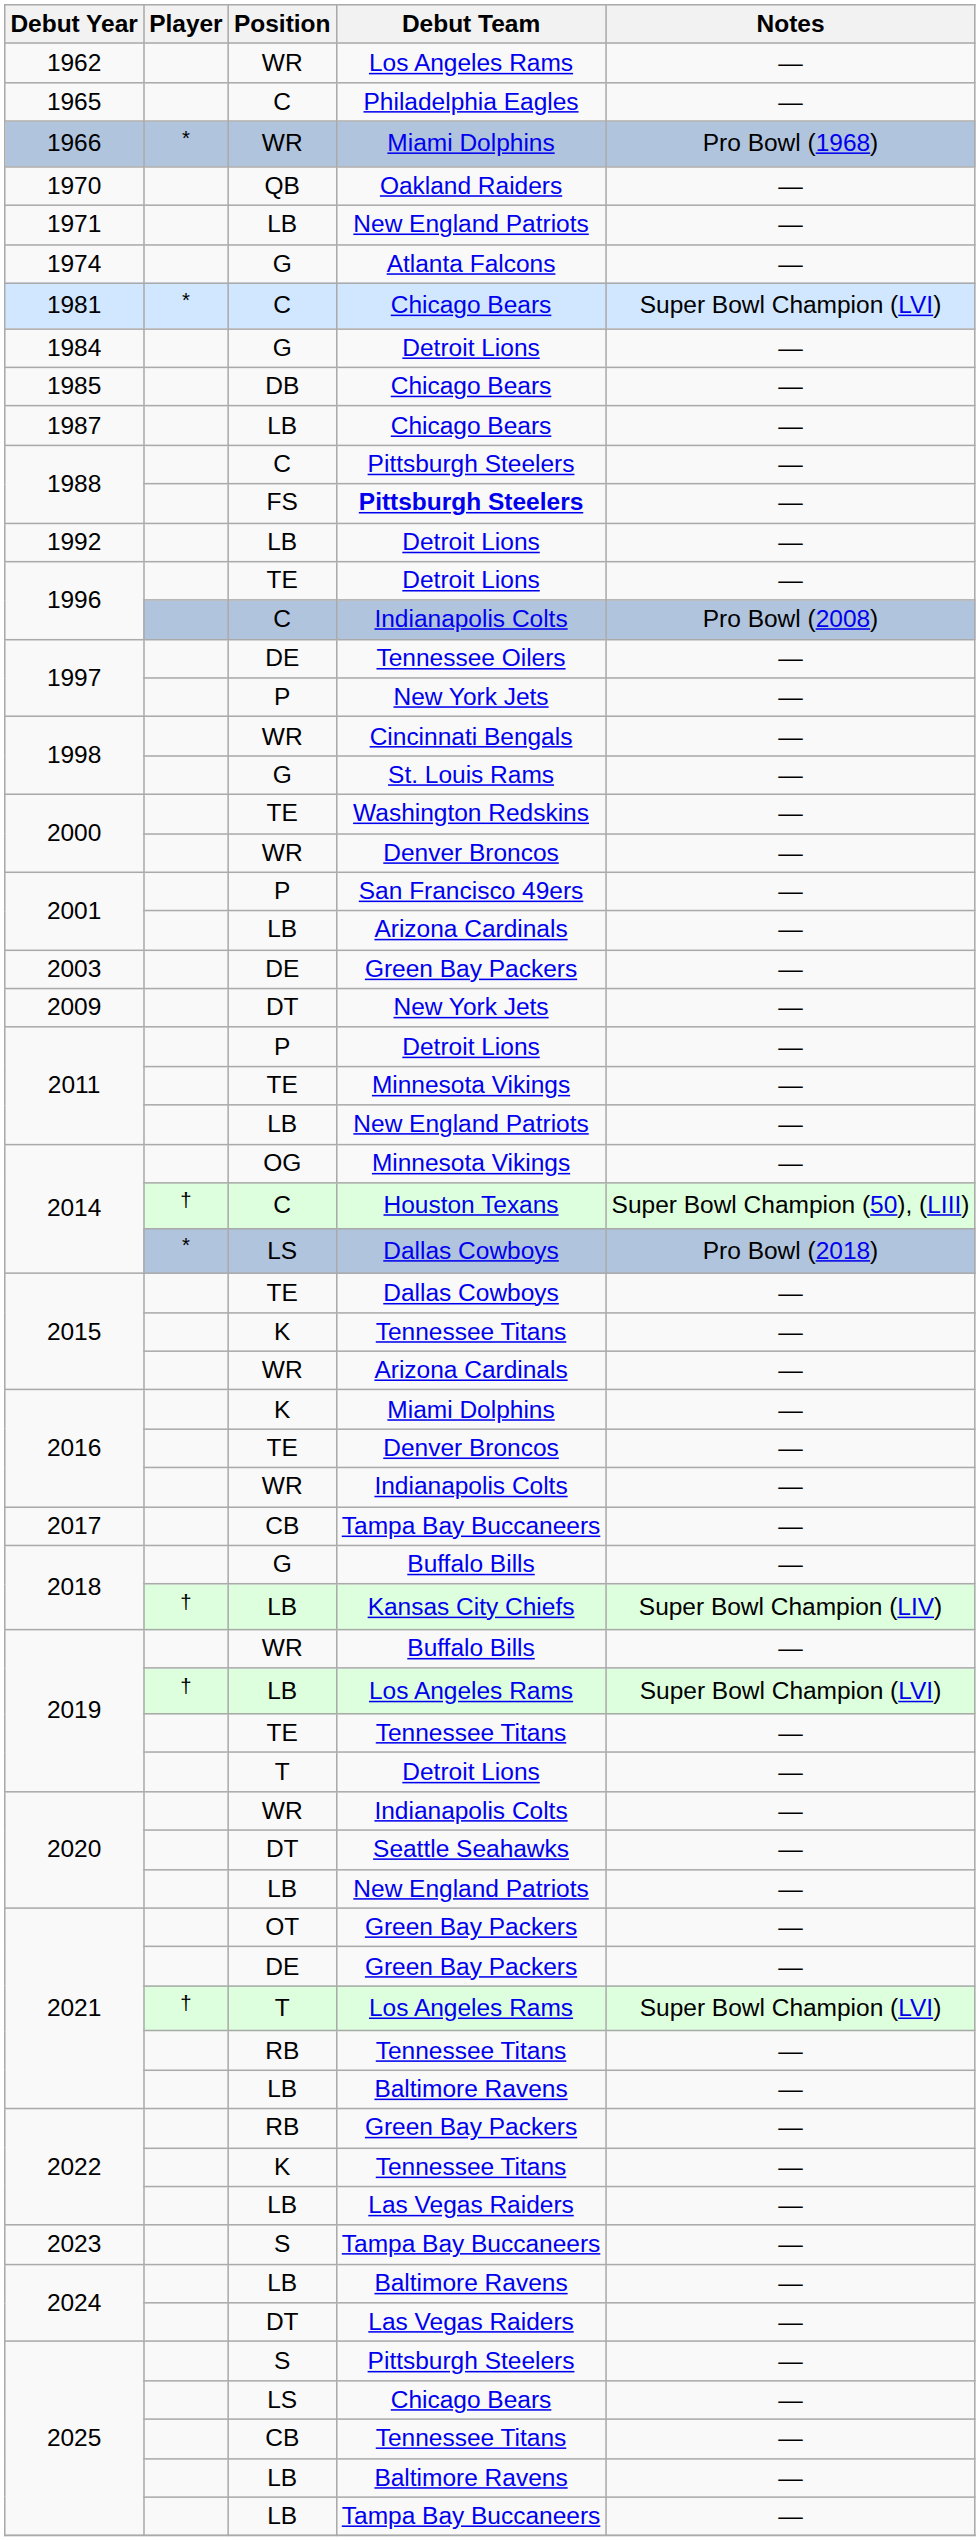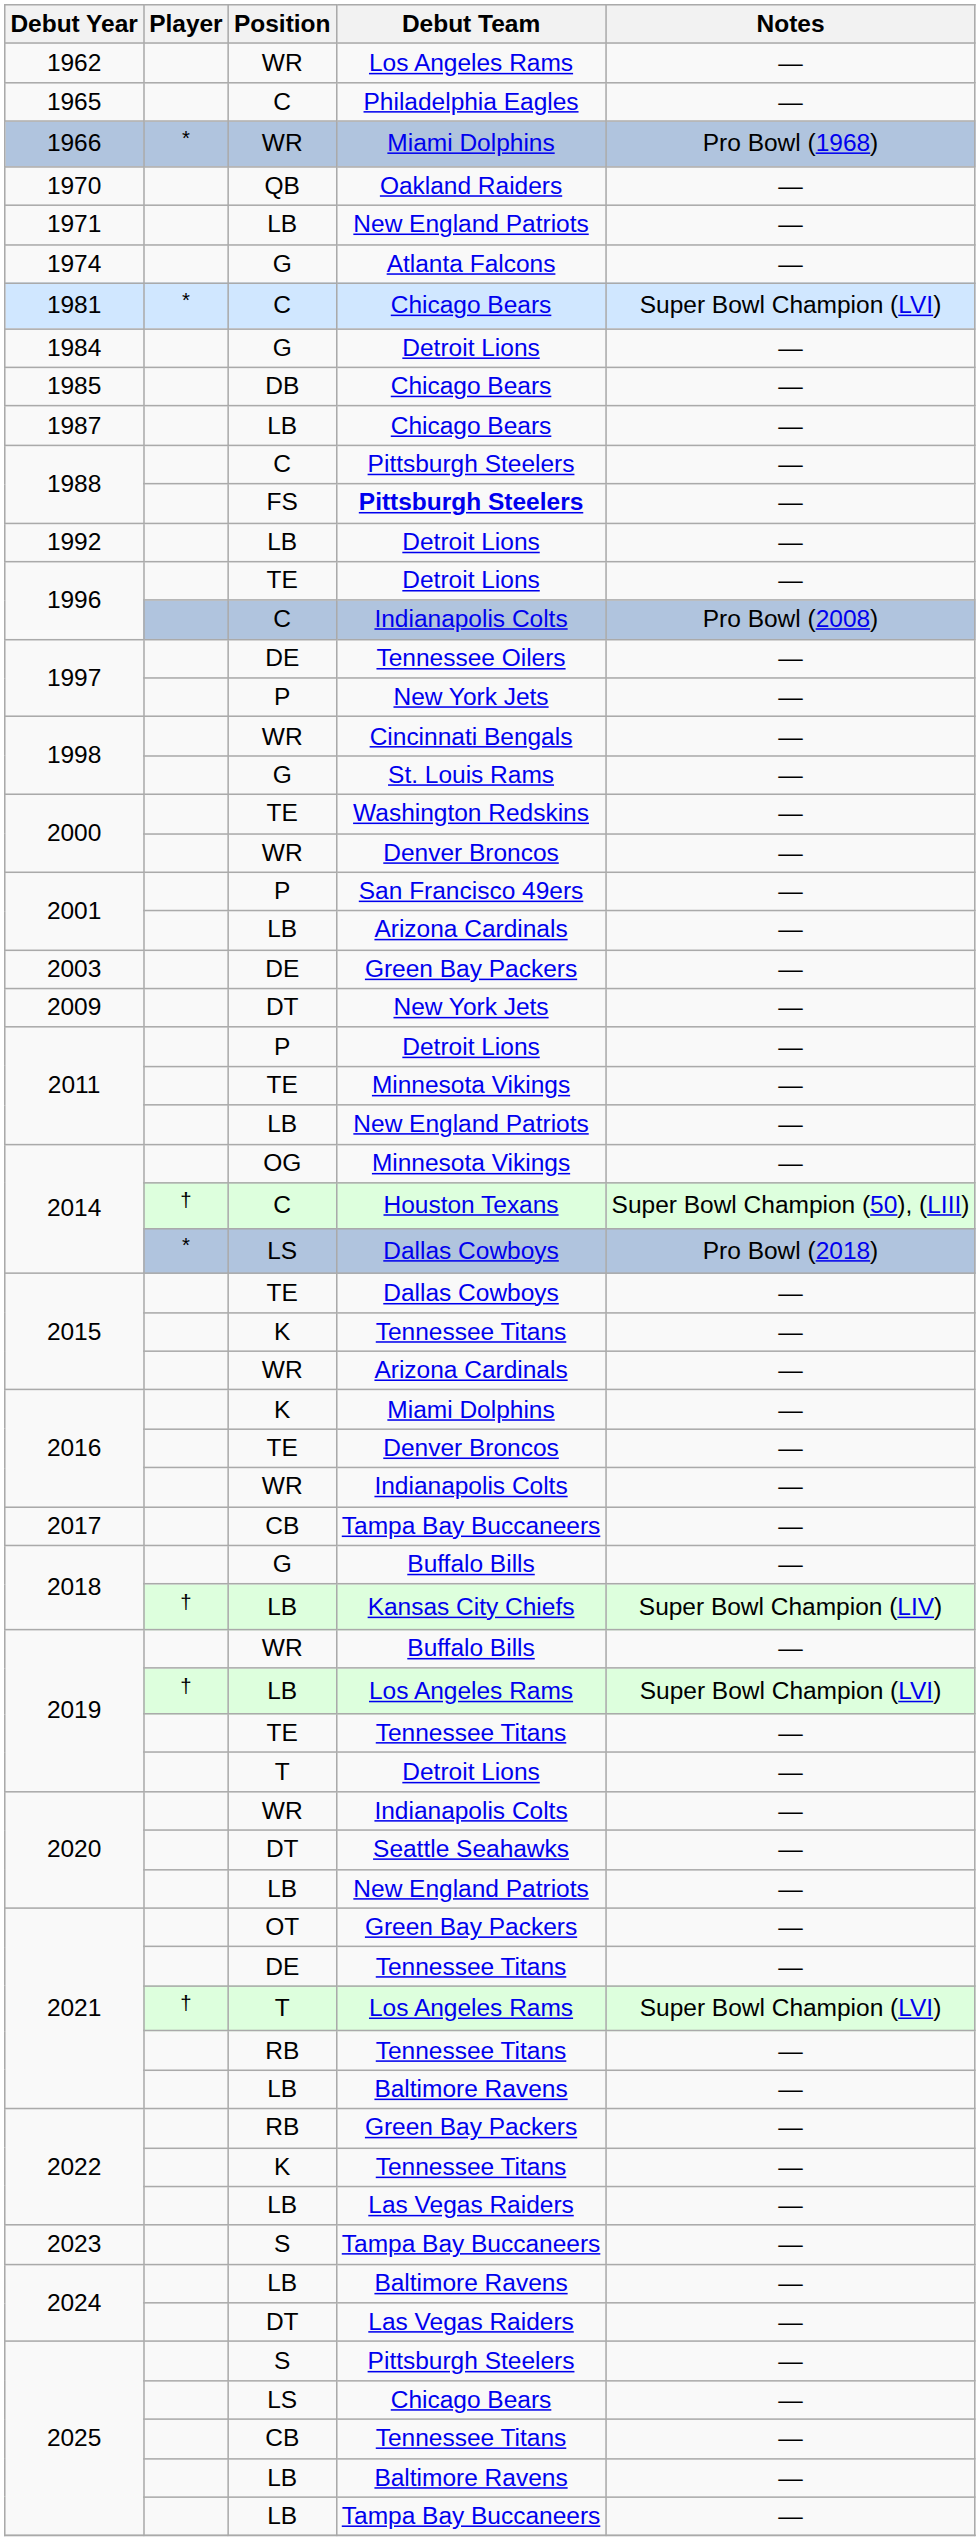2021 / DE | Debut Team: Green Bay Packers -> Tennessee Titans
